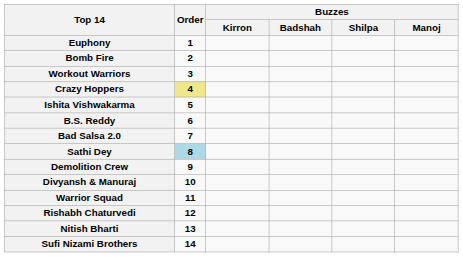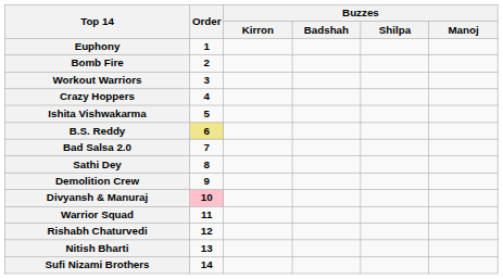Crazy Hoppers | Order: khaki background -> no background
B.S. Reddy | Order: no background -> khaki background
Sathi Dey | Order: lightblue background -> no background
Divyansh & Manuraj | Order: no background -> pink background
